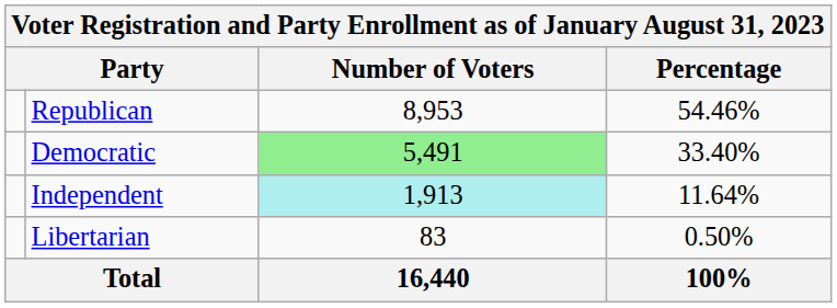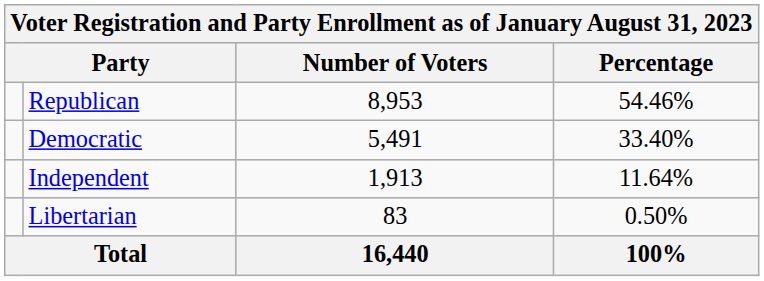Democratic | Number of Voters: lightgreen background -> no background
Independent | Number of Voters: paleturquoise background -> no background
